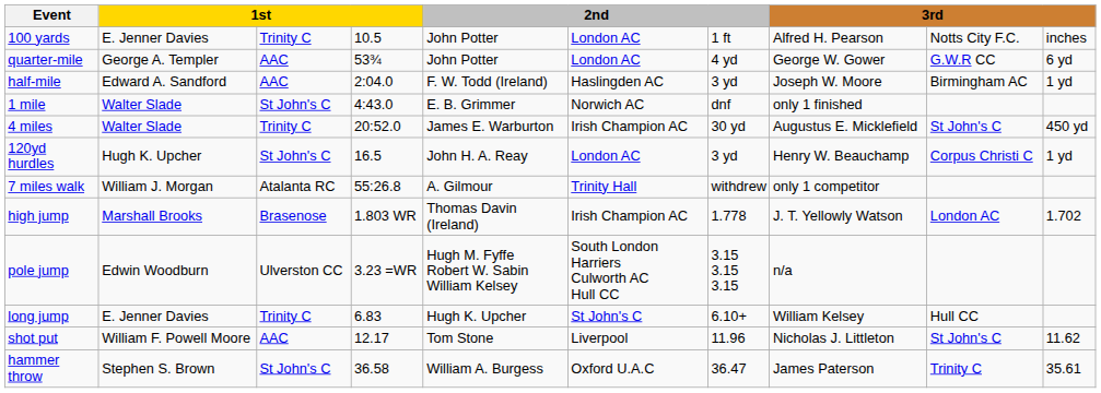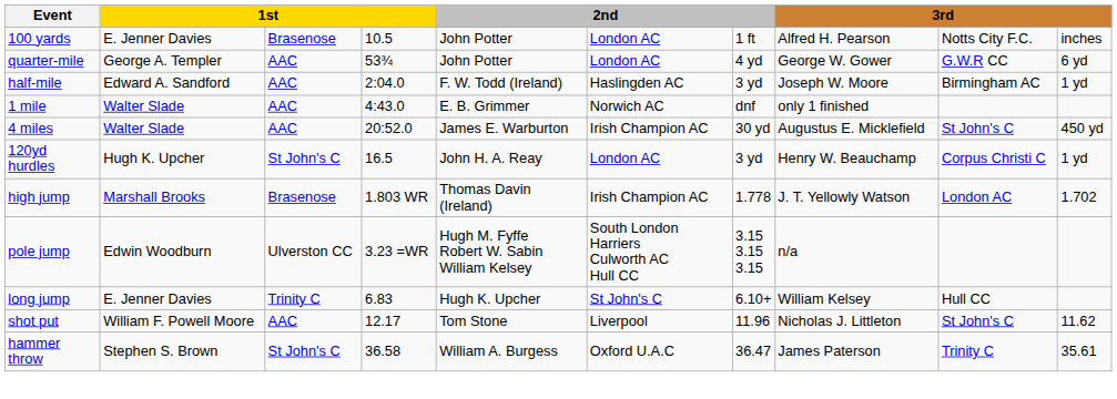100 yards | column 3: Trinity C -> Brasenose
1 mile | column 3: St John's C -> AAC
4 miles | column 3: Trinity C -> AAC
- row: 7 miles walk | William J. Morgan | Atalanta RC | 55:26.8 | A. Gilmour | Trinity Hall | withdrew | only 1 competitor
